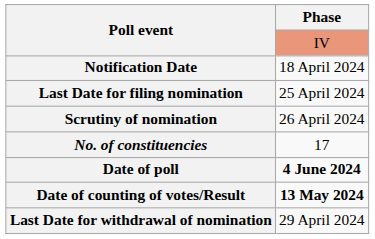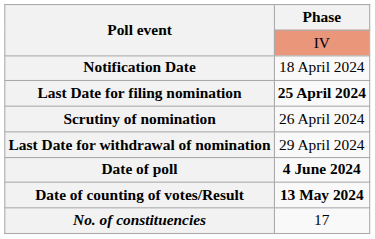Last Date for filing nomination | Phase: normal -> bold
rows swapped: Last Date for withdrawal of nomination <-> No. of constituencies
